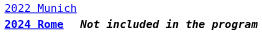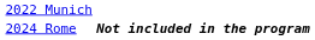Not included in the program | column 1: bold -> normal
